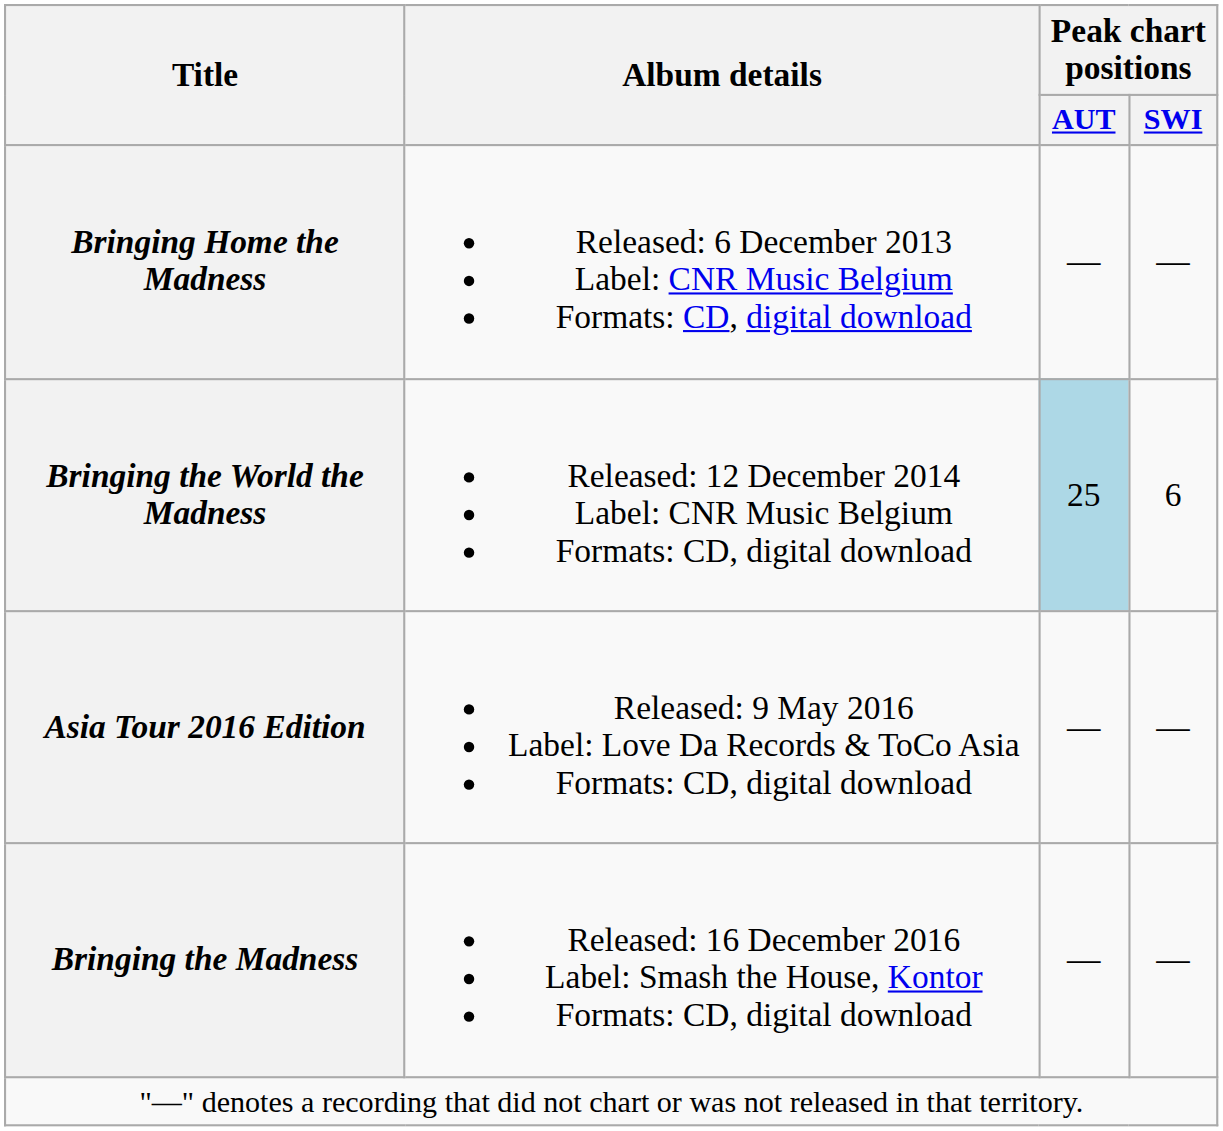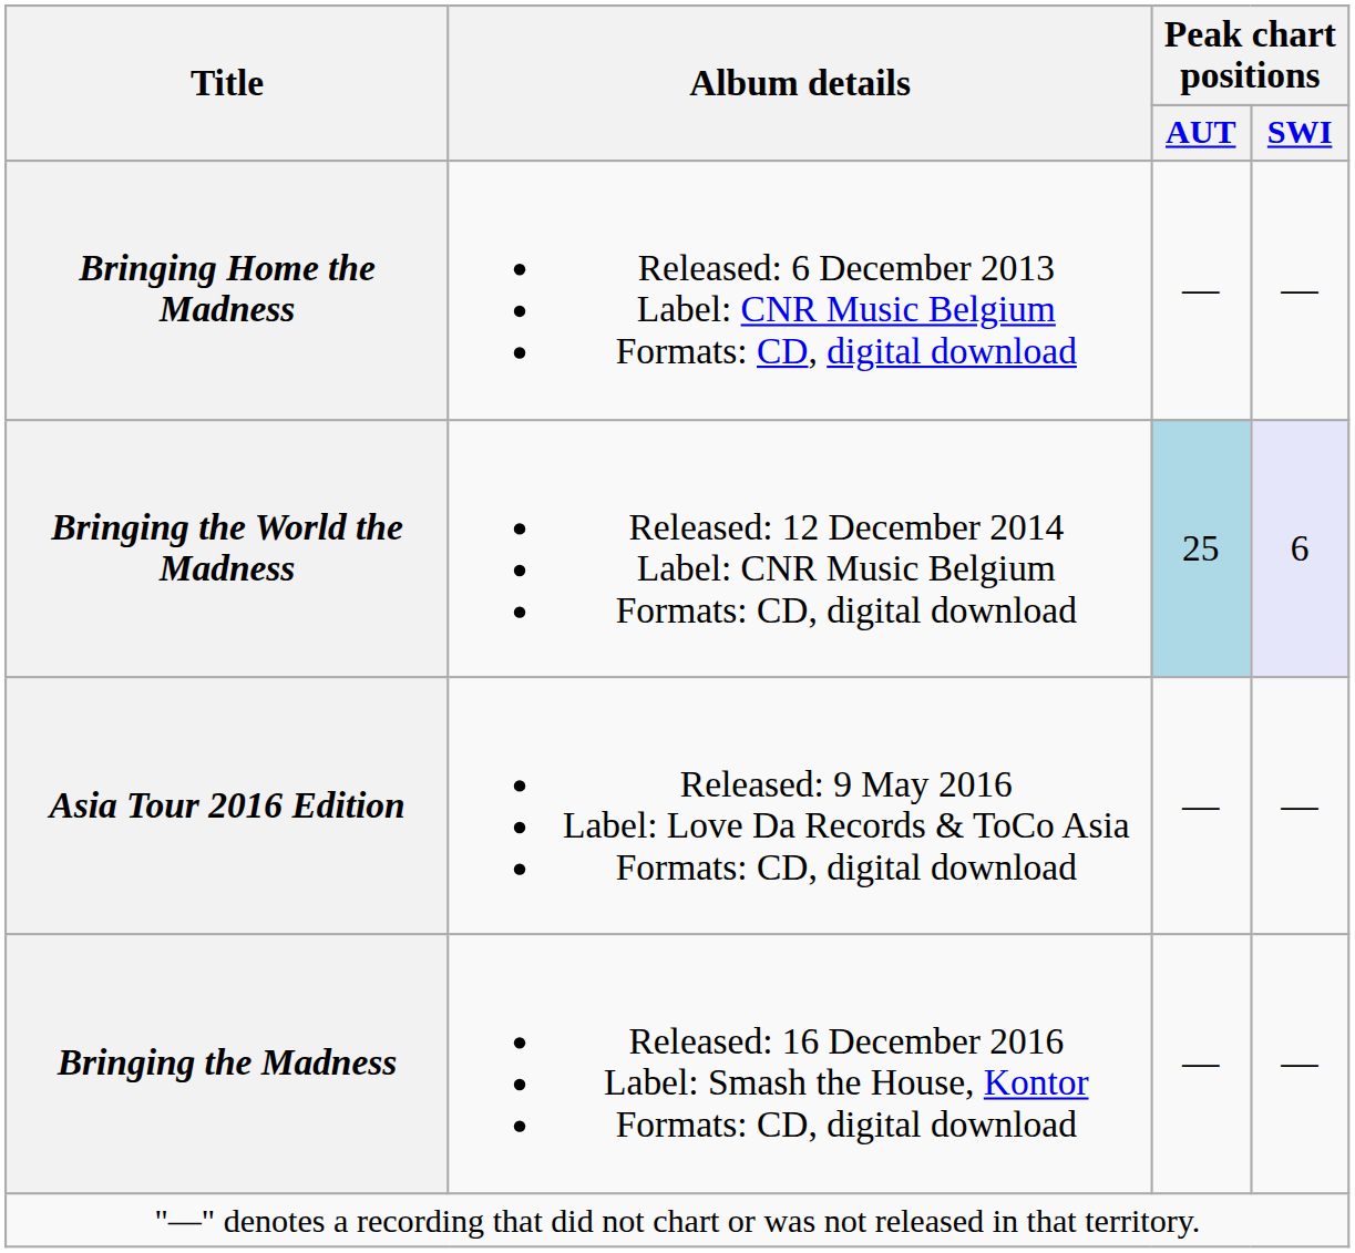Bringing the World the Madness | Peak chart positions / SWI: no background -> lavender background
